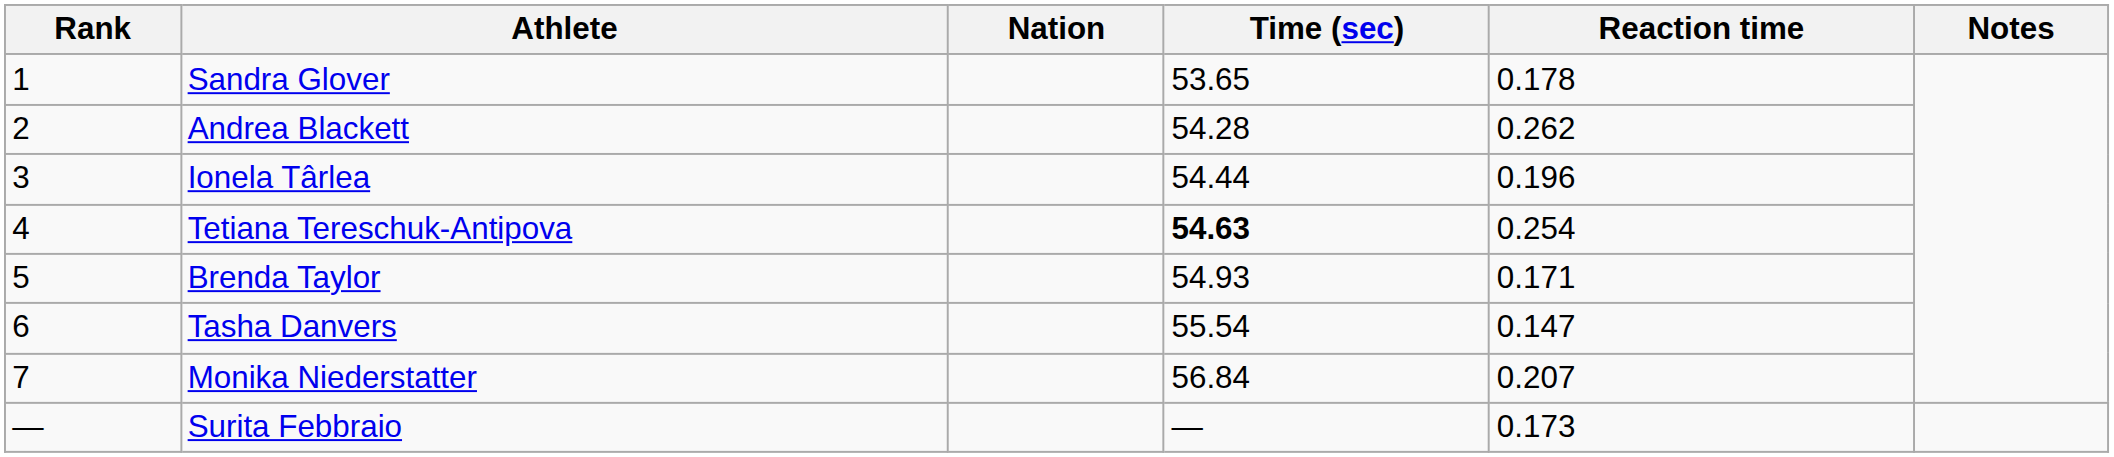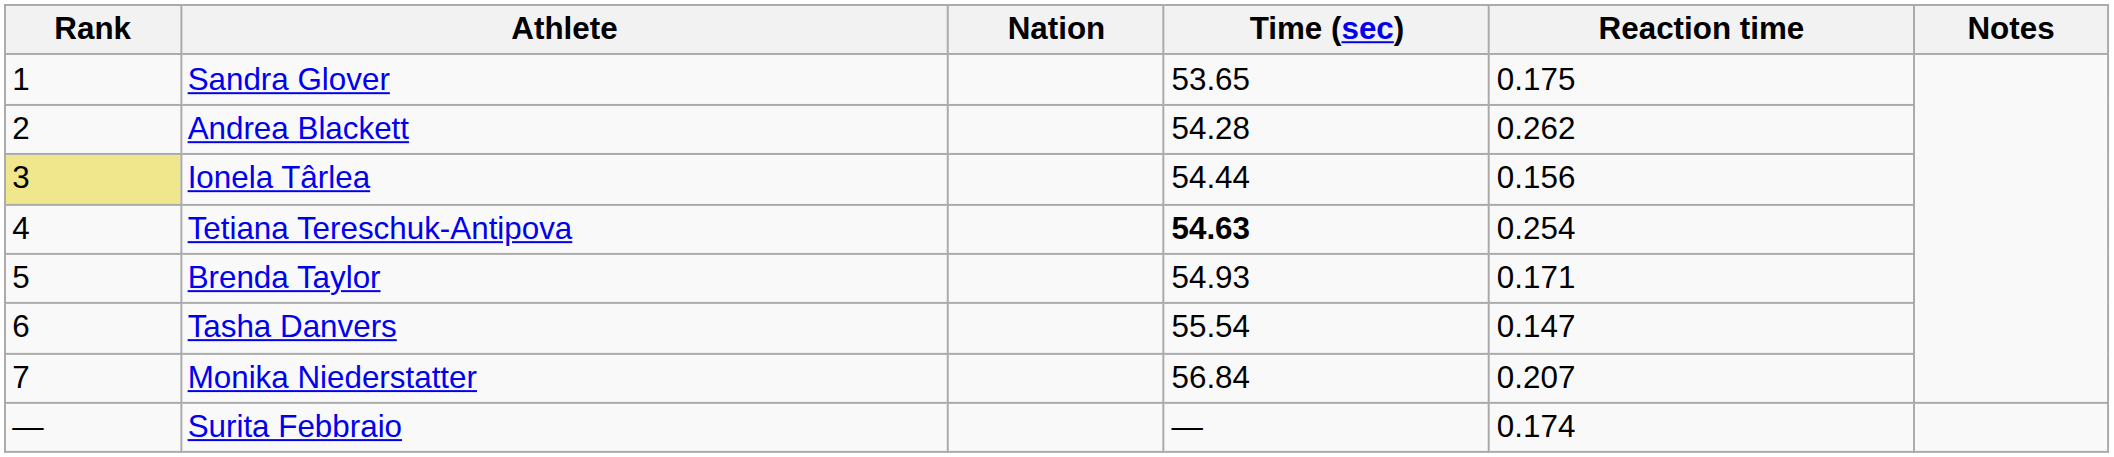Sandra Glover | Reaction time: 0.178 -> 0.175
Ionela Târlea | Rank: no background -> khaki background
Ionela Târlea | Reaction time: 0.196 -> 0.156
Surita Febbraio | Reaction time: 0.173 -> 0.174
